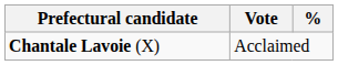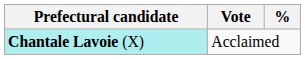Chantale Lavoie (X) | Prefectural candidate: no background -> paleturquoise background
